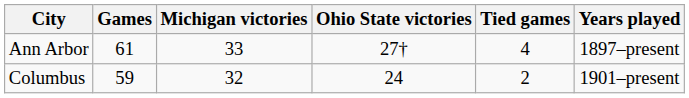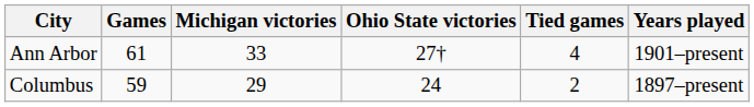Ann Arbor | Years played: 1897–present -> 1901–present
Columbus | Michigan victories: 32 -> 29
Columbus | Years played: 1901–present -> 1897–present
